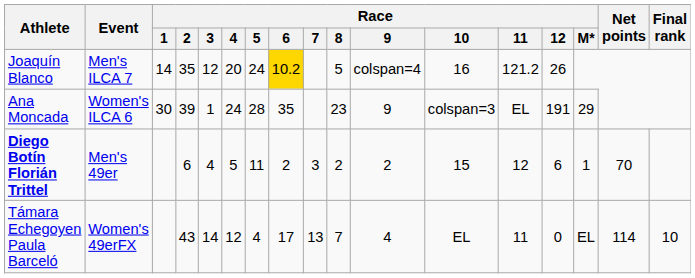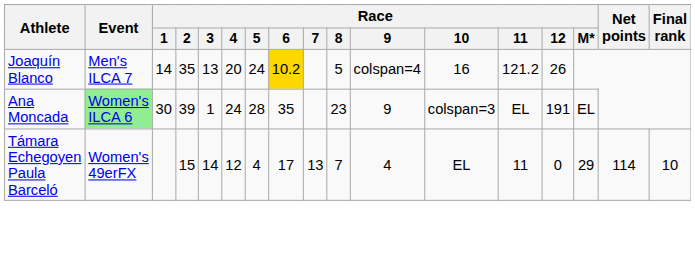Joaquín Blanco | Race / 3: 12 -> 13
Ana Moncada | Event: no background -> lightgreen background
Ana Moncada | Race / M*: 29 -> EL
- row: Diego Botín Florián Trittel | Men's 49er | 6 | 4 | 5 | 11 | 2 | 3 | 2 | 2 | 15 | 12 | 6 | 1 | 70
Támara Echegoyen Paula Barceló | Race / 2: 43 -> 15
Támara Echegoyen Paula Barceló | Race / M*: EL -> 29
